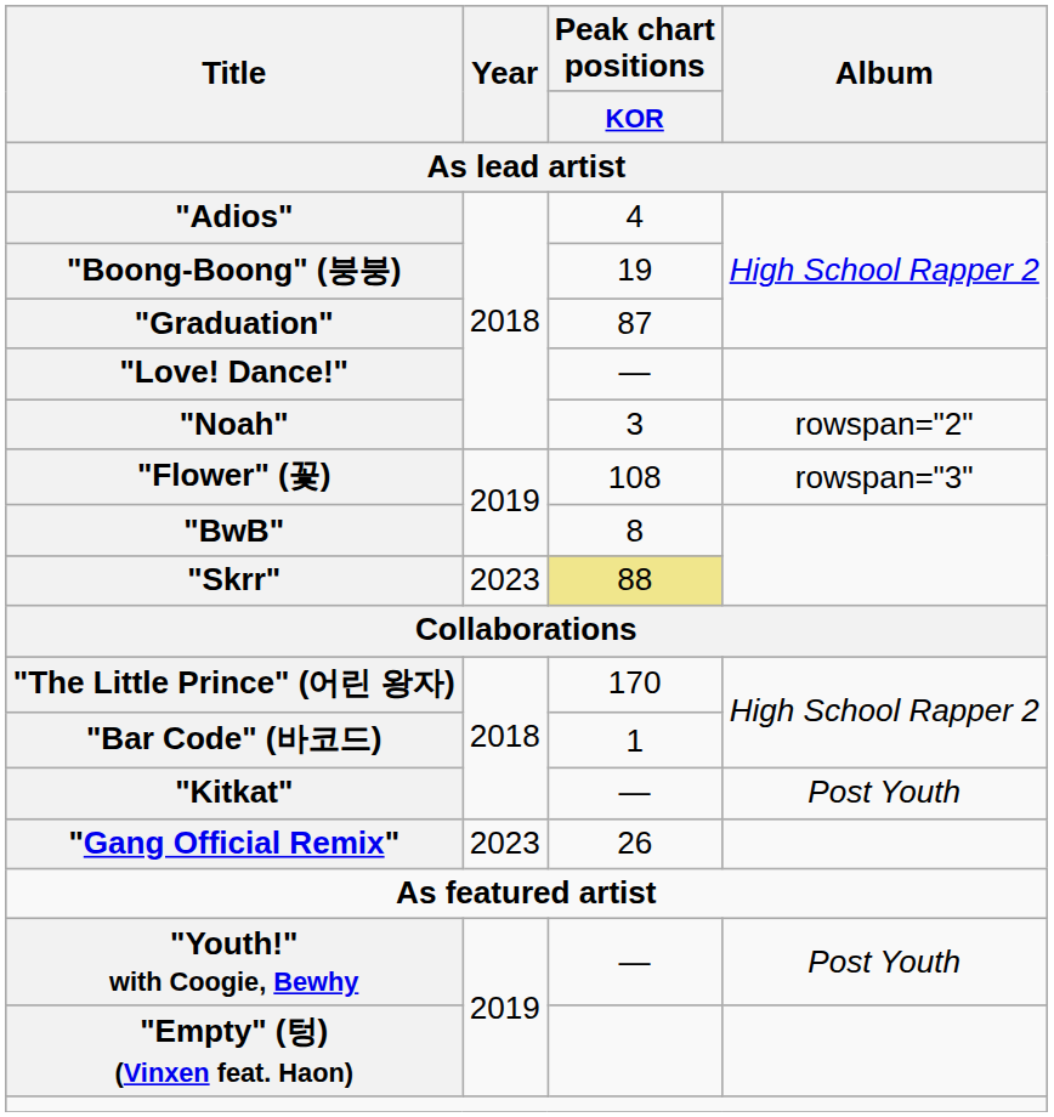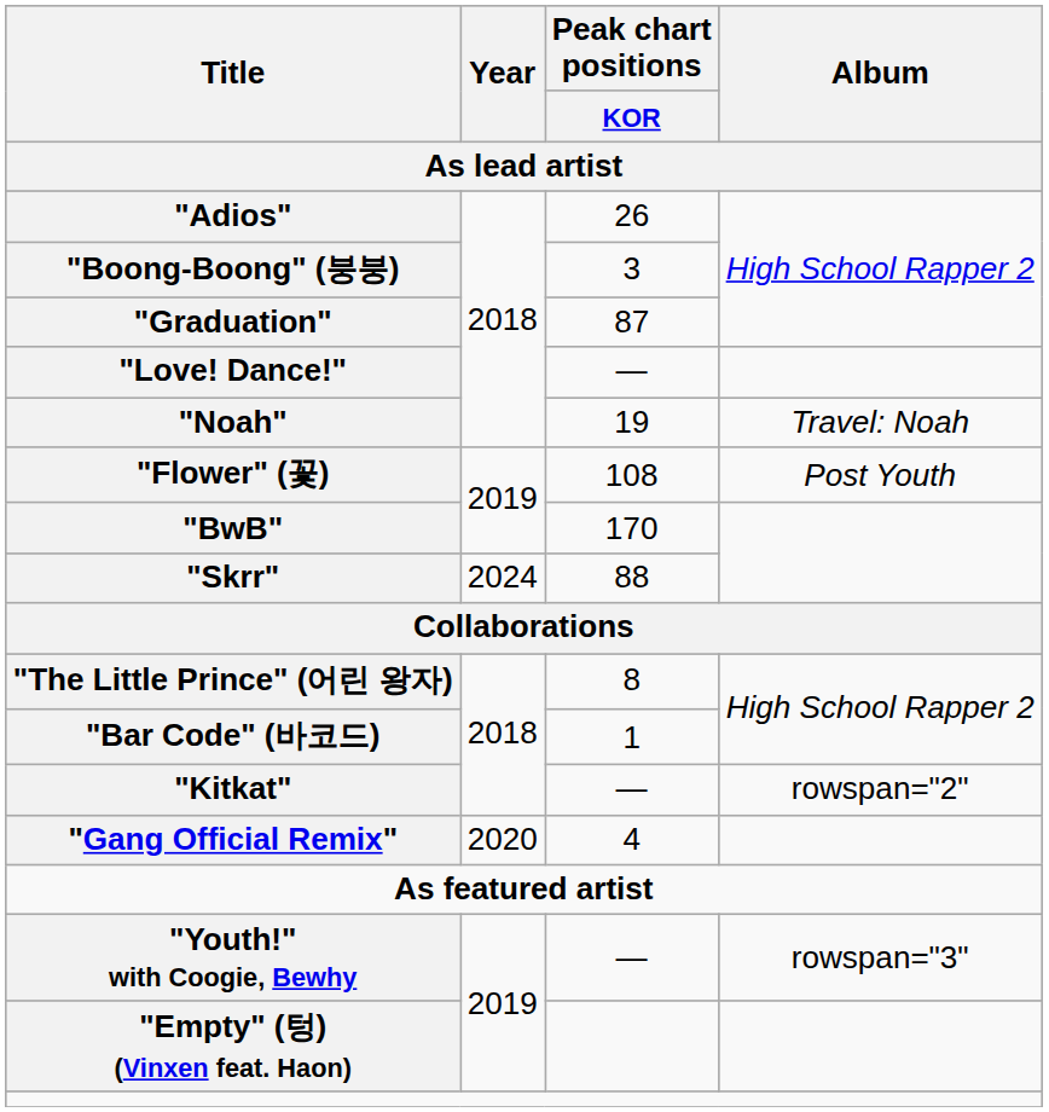"Adios" | Peak chart positions / KOR: 4 -> 26
"Boong-Boong" (붕붕) | Peak chart positions / KOR: 19 -> 3
"Noah" | Peak chart positions / KOR: 3 -> 19
"Noah" | Album: rowspan="2" -> Travel: Noah
"Flower" (꽃) | Album: rowspan="3" -> Post Youth
"BwB" | Peak chart positions / KOR: 8 -> 170
"Skrr" | Year: 2023 -> 2024
"Skrr" | Peak chart positions / KOR: khaki background -> no background
"The Little Prince" (어린 왕자) | Peak chart positions / KOR: 170 -> 8
"Kitkat" | Album: Post Youth -> rowspan="2"
"Gang Official Remix" | Year: 2023 -> 2020
"Gang Official Remix" | Peak chart positions / KOR: 26 -> 4
"Youth!" with Coogie, Bewhy | Album: Post Youth -> rowspan="3"
